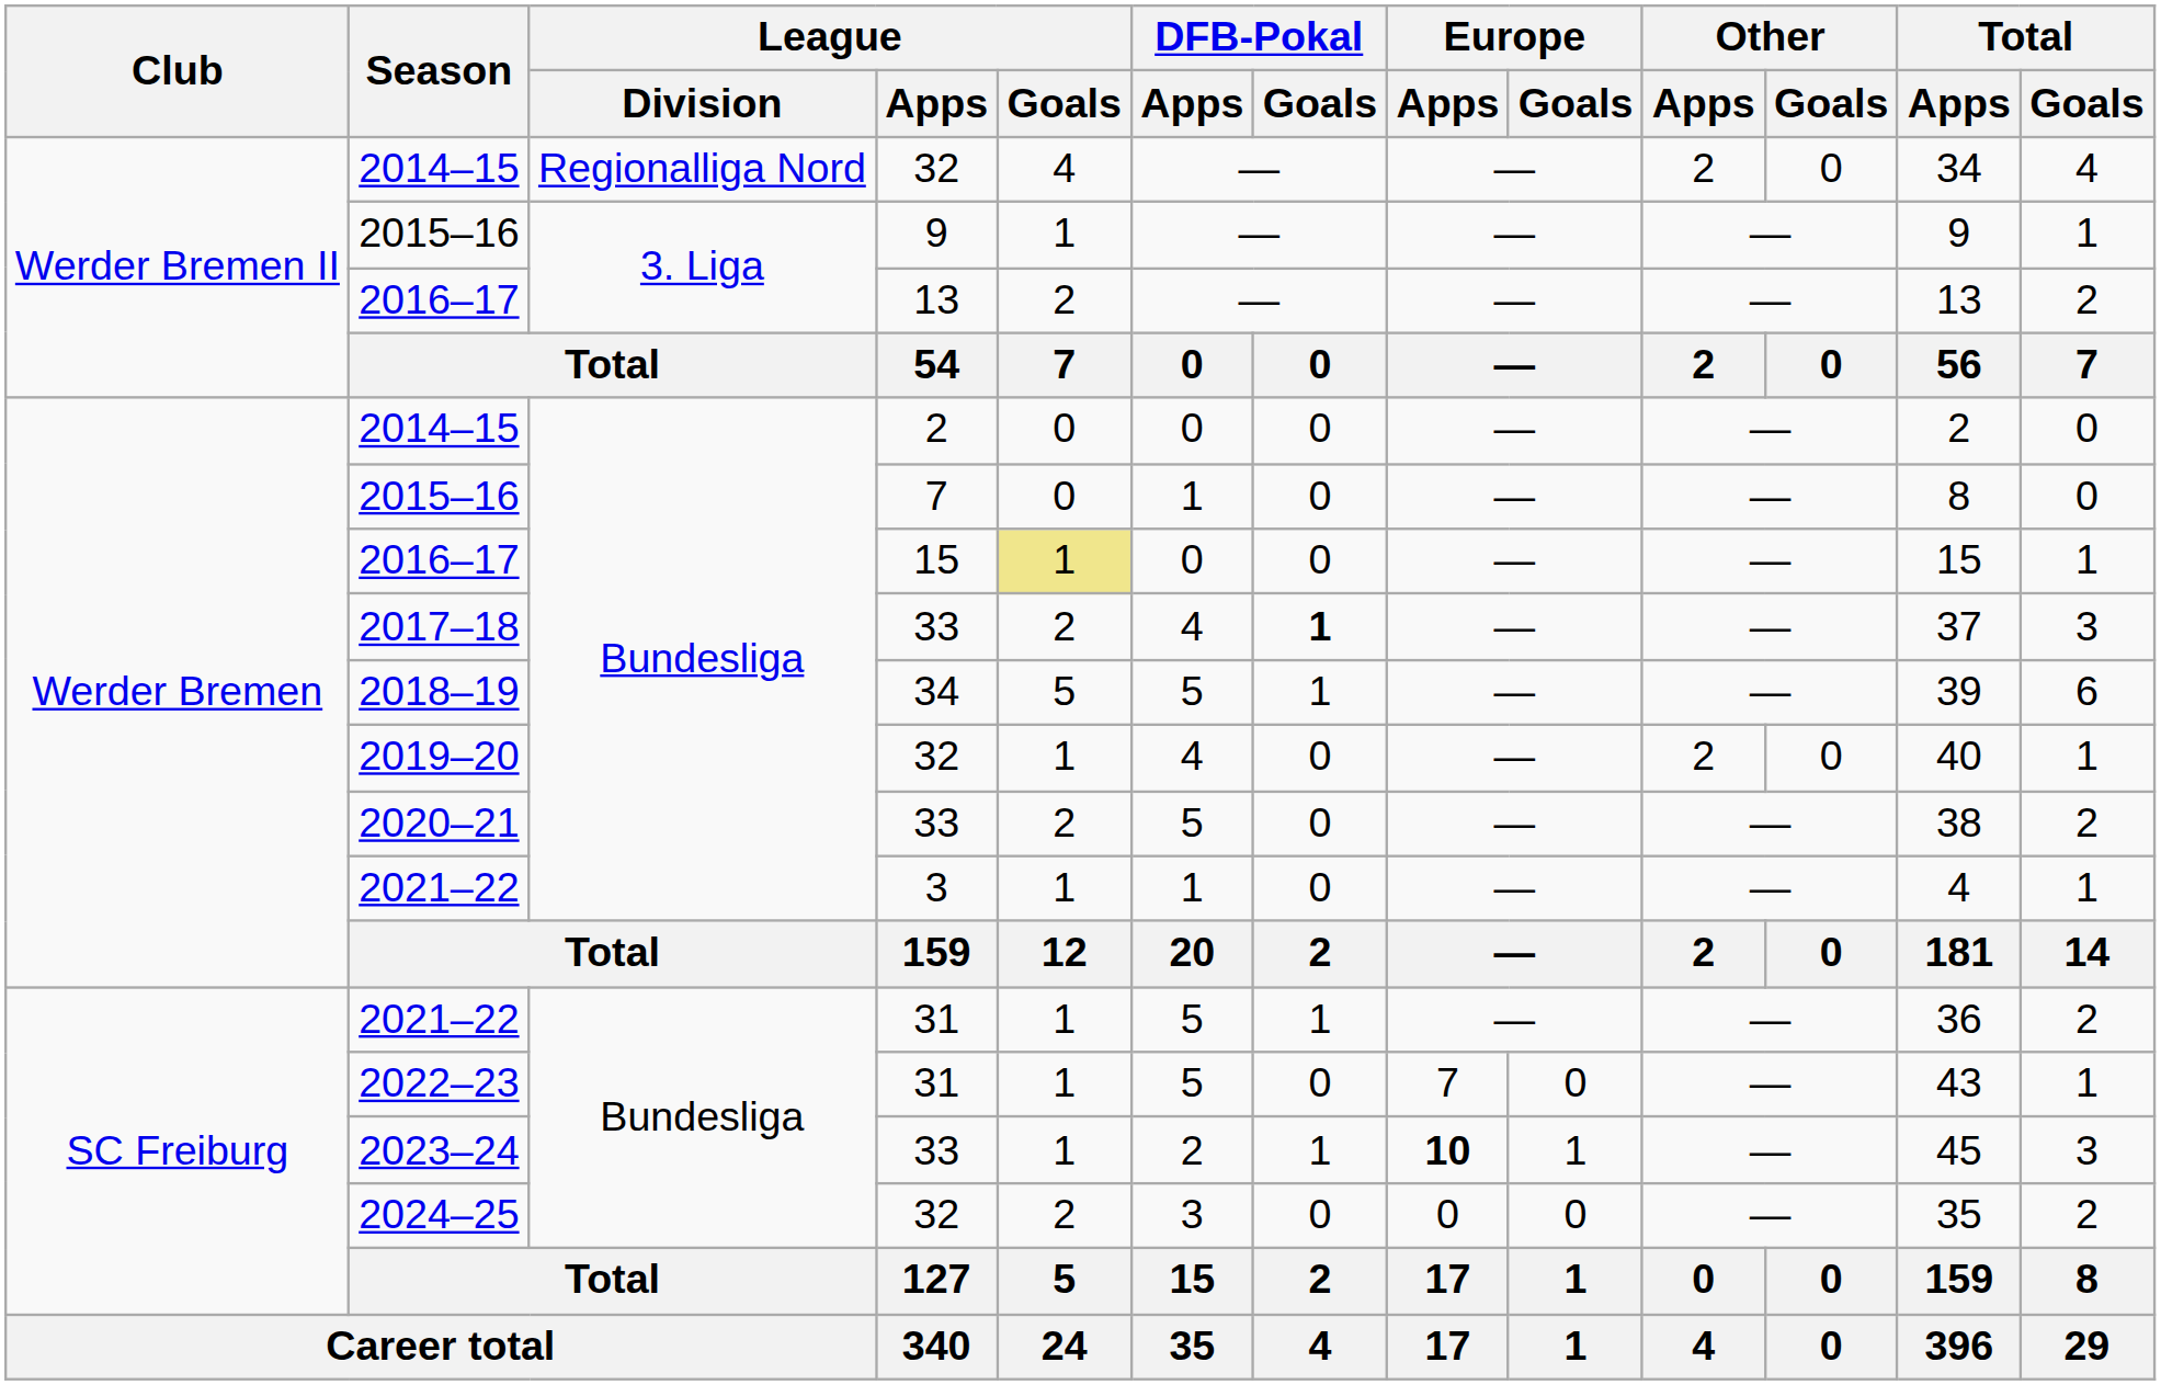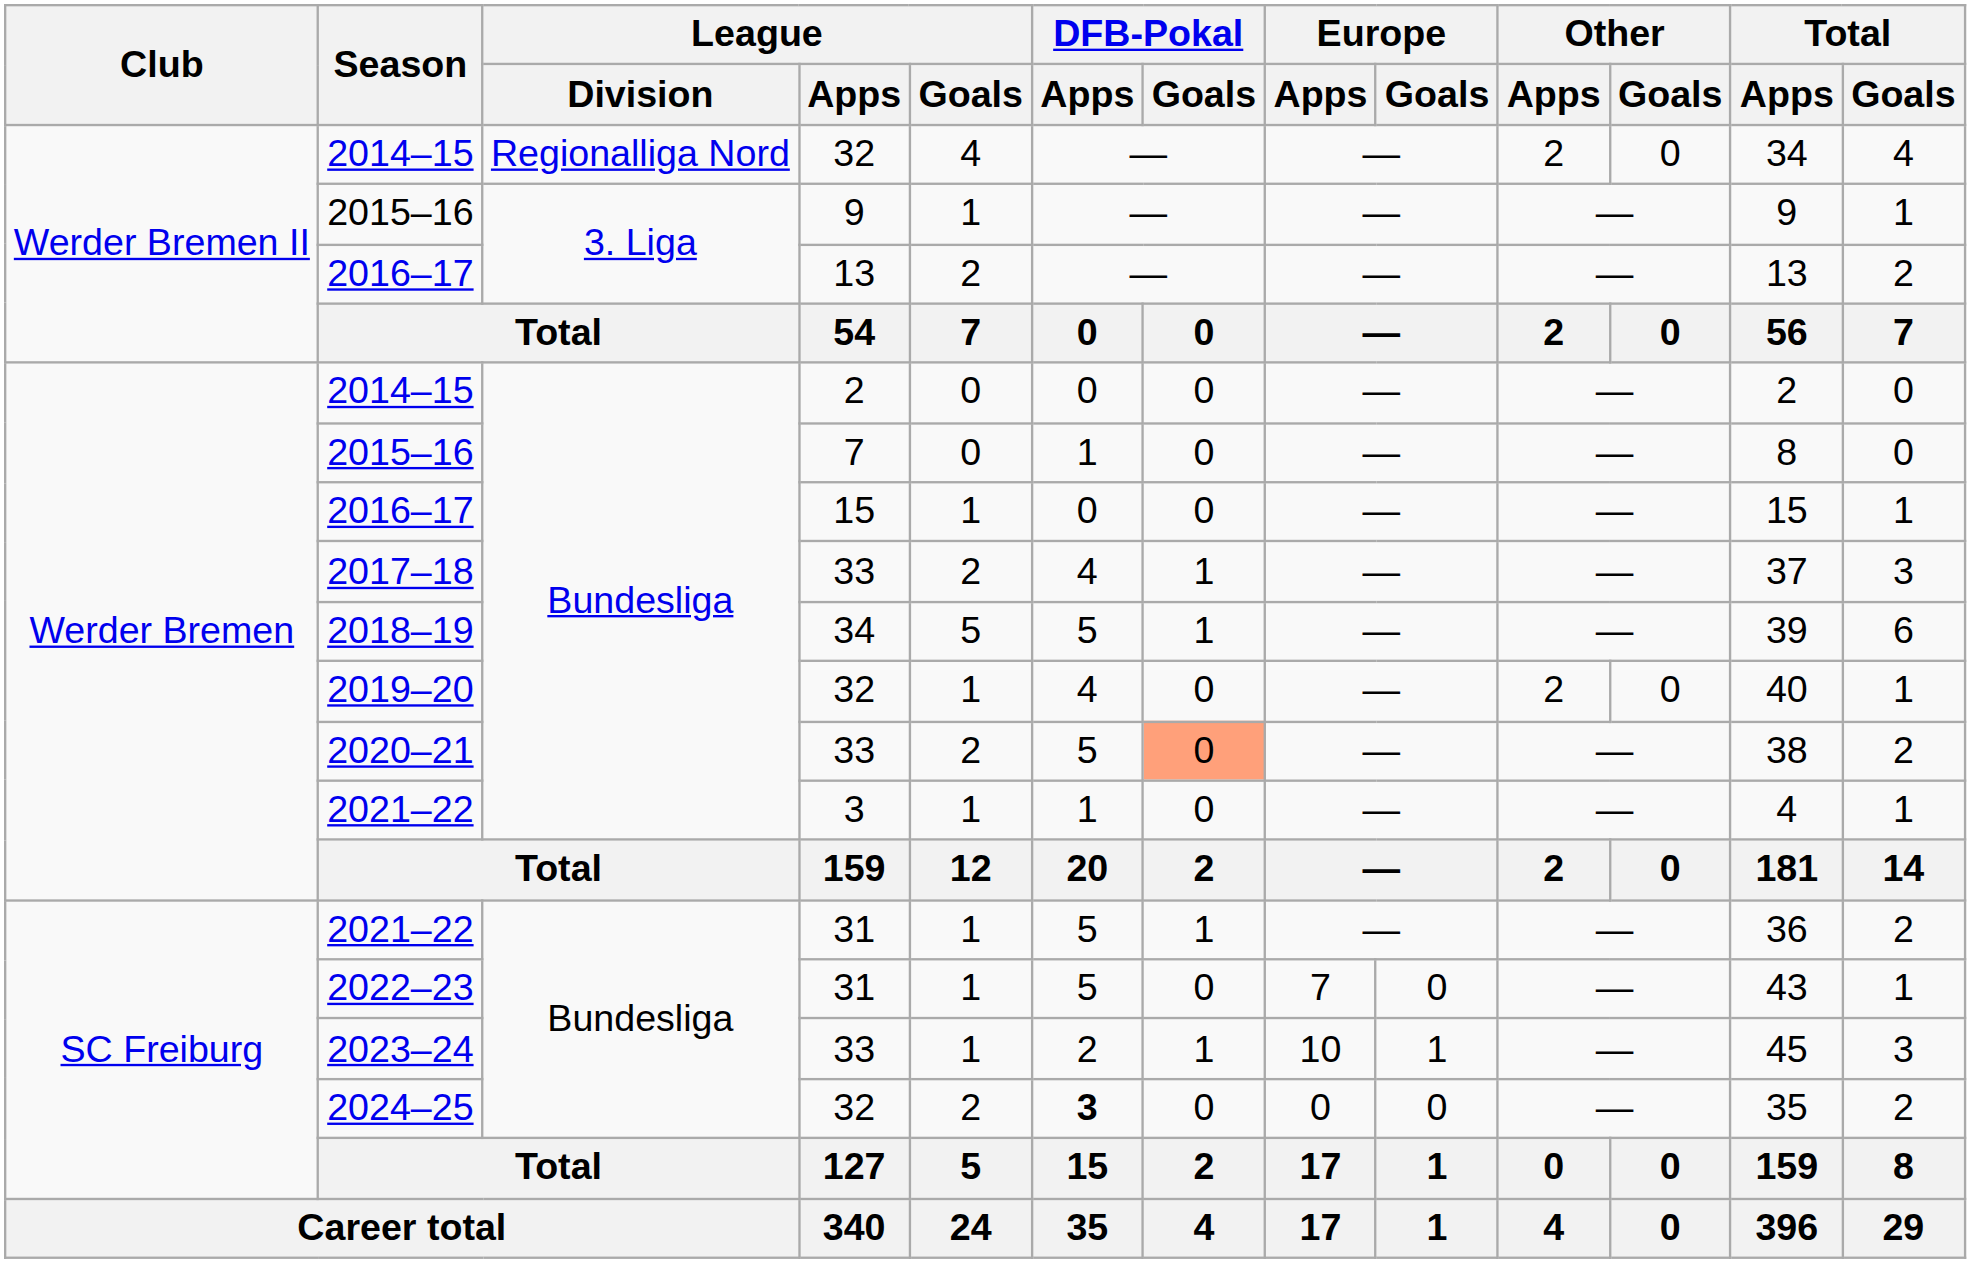2016–17 / 15 | League / Goals: khaki background -> no background
2017–18 | DFB-Pokal / Goals: bold -> normal
2020–21 | DFB-Pokal / Goals: no background -> lightsalmon background
2023–24 | Europe / Apps: bold -> normal
2024–25 | DFB-Pokal / Apps: normal -> bold
